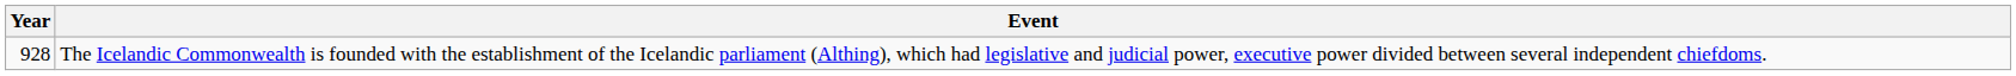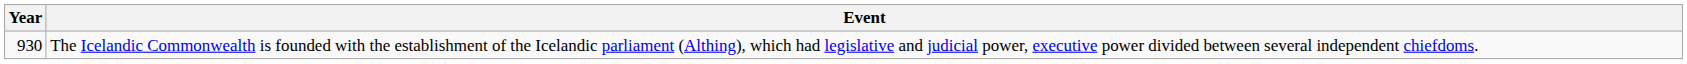row 2 | Year: 928 -> 930
